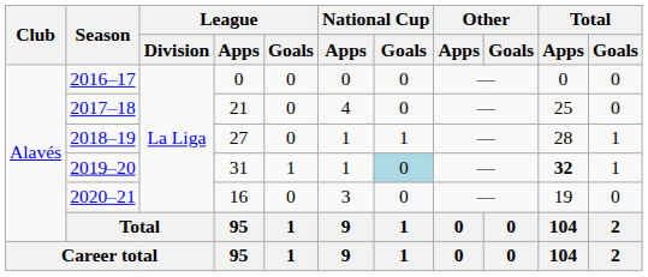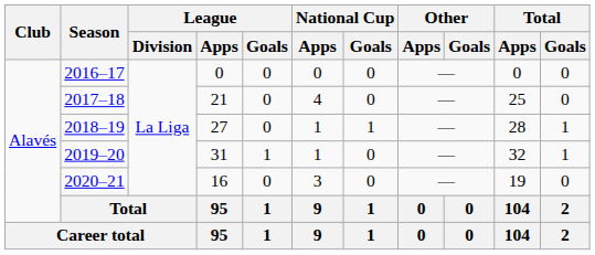2019–20 | National Cup / Goals: lightblue background -> no background
2019–20 | Total / Apps: bold -> normal
